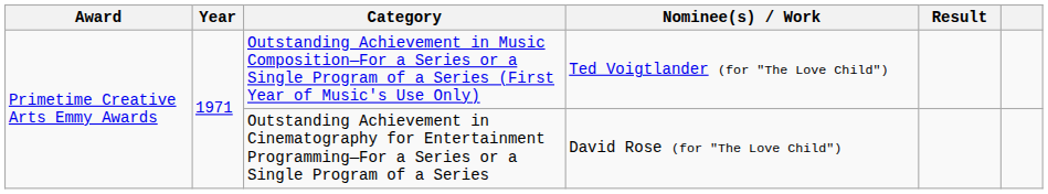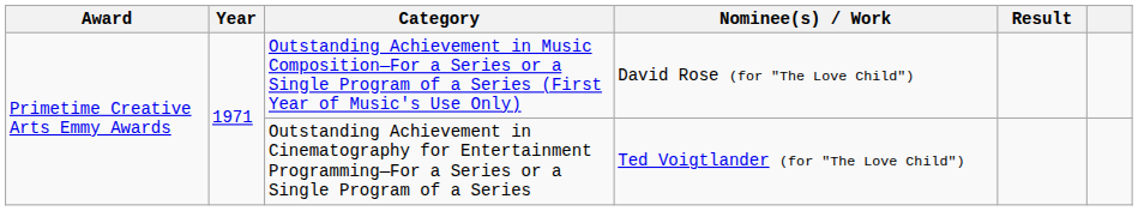row 2 | Nominee(s) / Work: Ted Voigtlander (for "The Love Child") -> David Rose (for "The Love Child")
row 3 | Nominee(s) / Work: David Rose (for "The Love Child") -> Ted Voigtlander (for "The Love Child")
